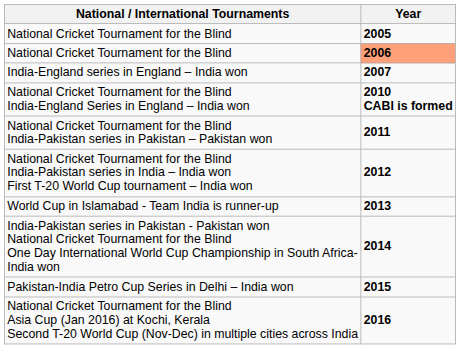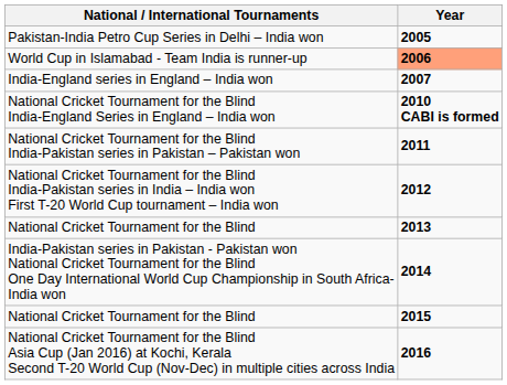row 2 | National / International Tournaments: National Cricket Tournament for the Blind -> Pakistan-India Petro Cup Series in Delhi – India won
row 3 | National / International Tournaments: National Cricket Tournament for the Blind -> World Cup in Islamabad - Team India is runner-up
row 8 | National / International Tournaments: World Cup in Islamabad - Team India is runner-up -> National Cricket Tournament for the Blind
row 10 | National / International Tournaments: Pakistan-India Petro Cup Series in Delhi – India won -> National Cricket Tournament for the Blind
